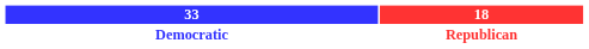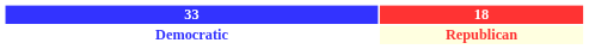Democratic | column 2: no background -> lightyellow background
